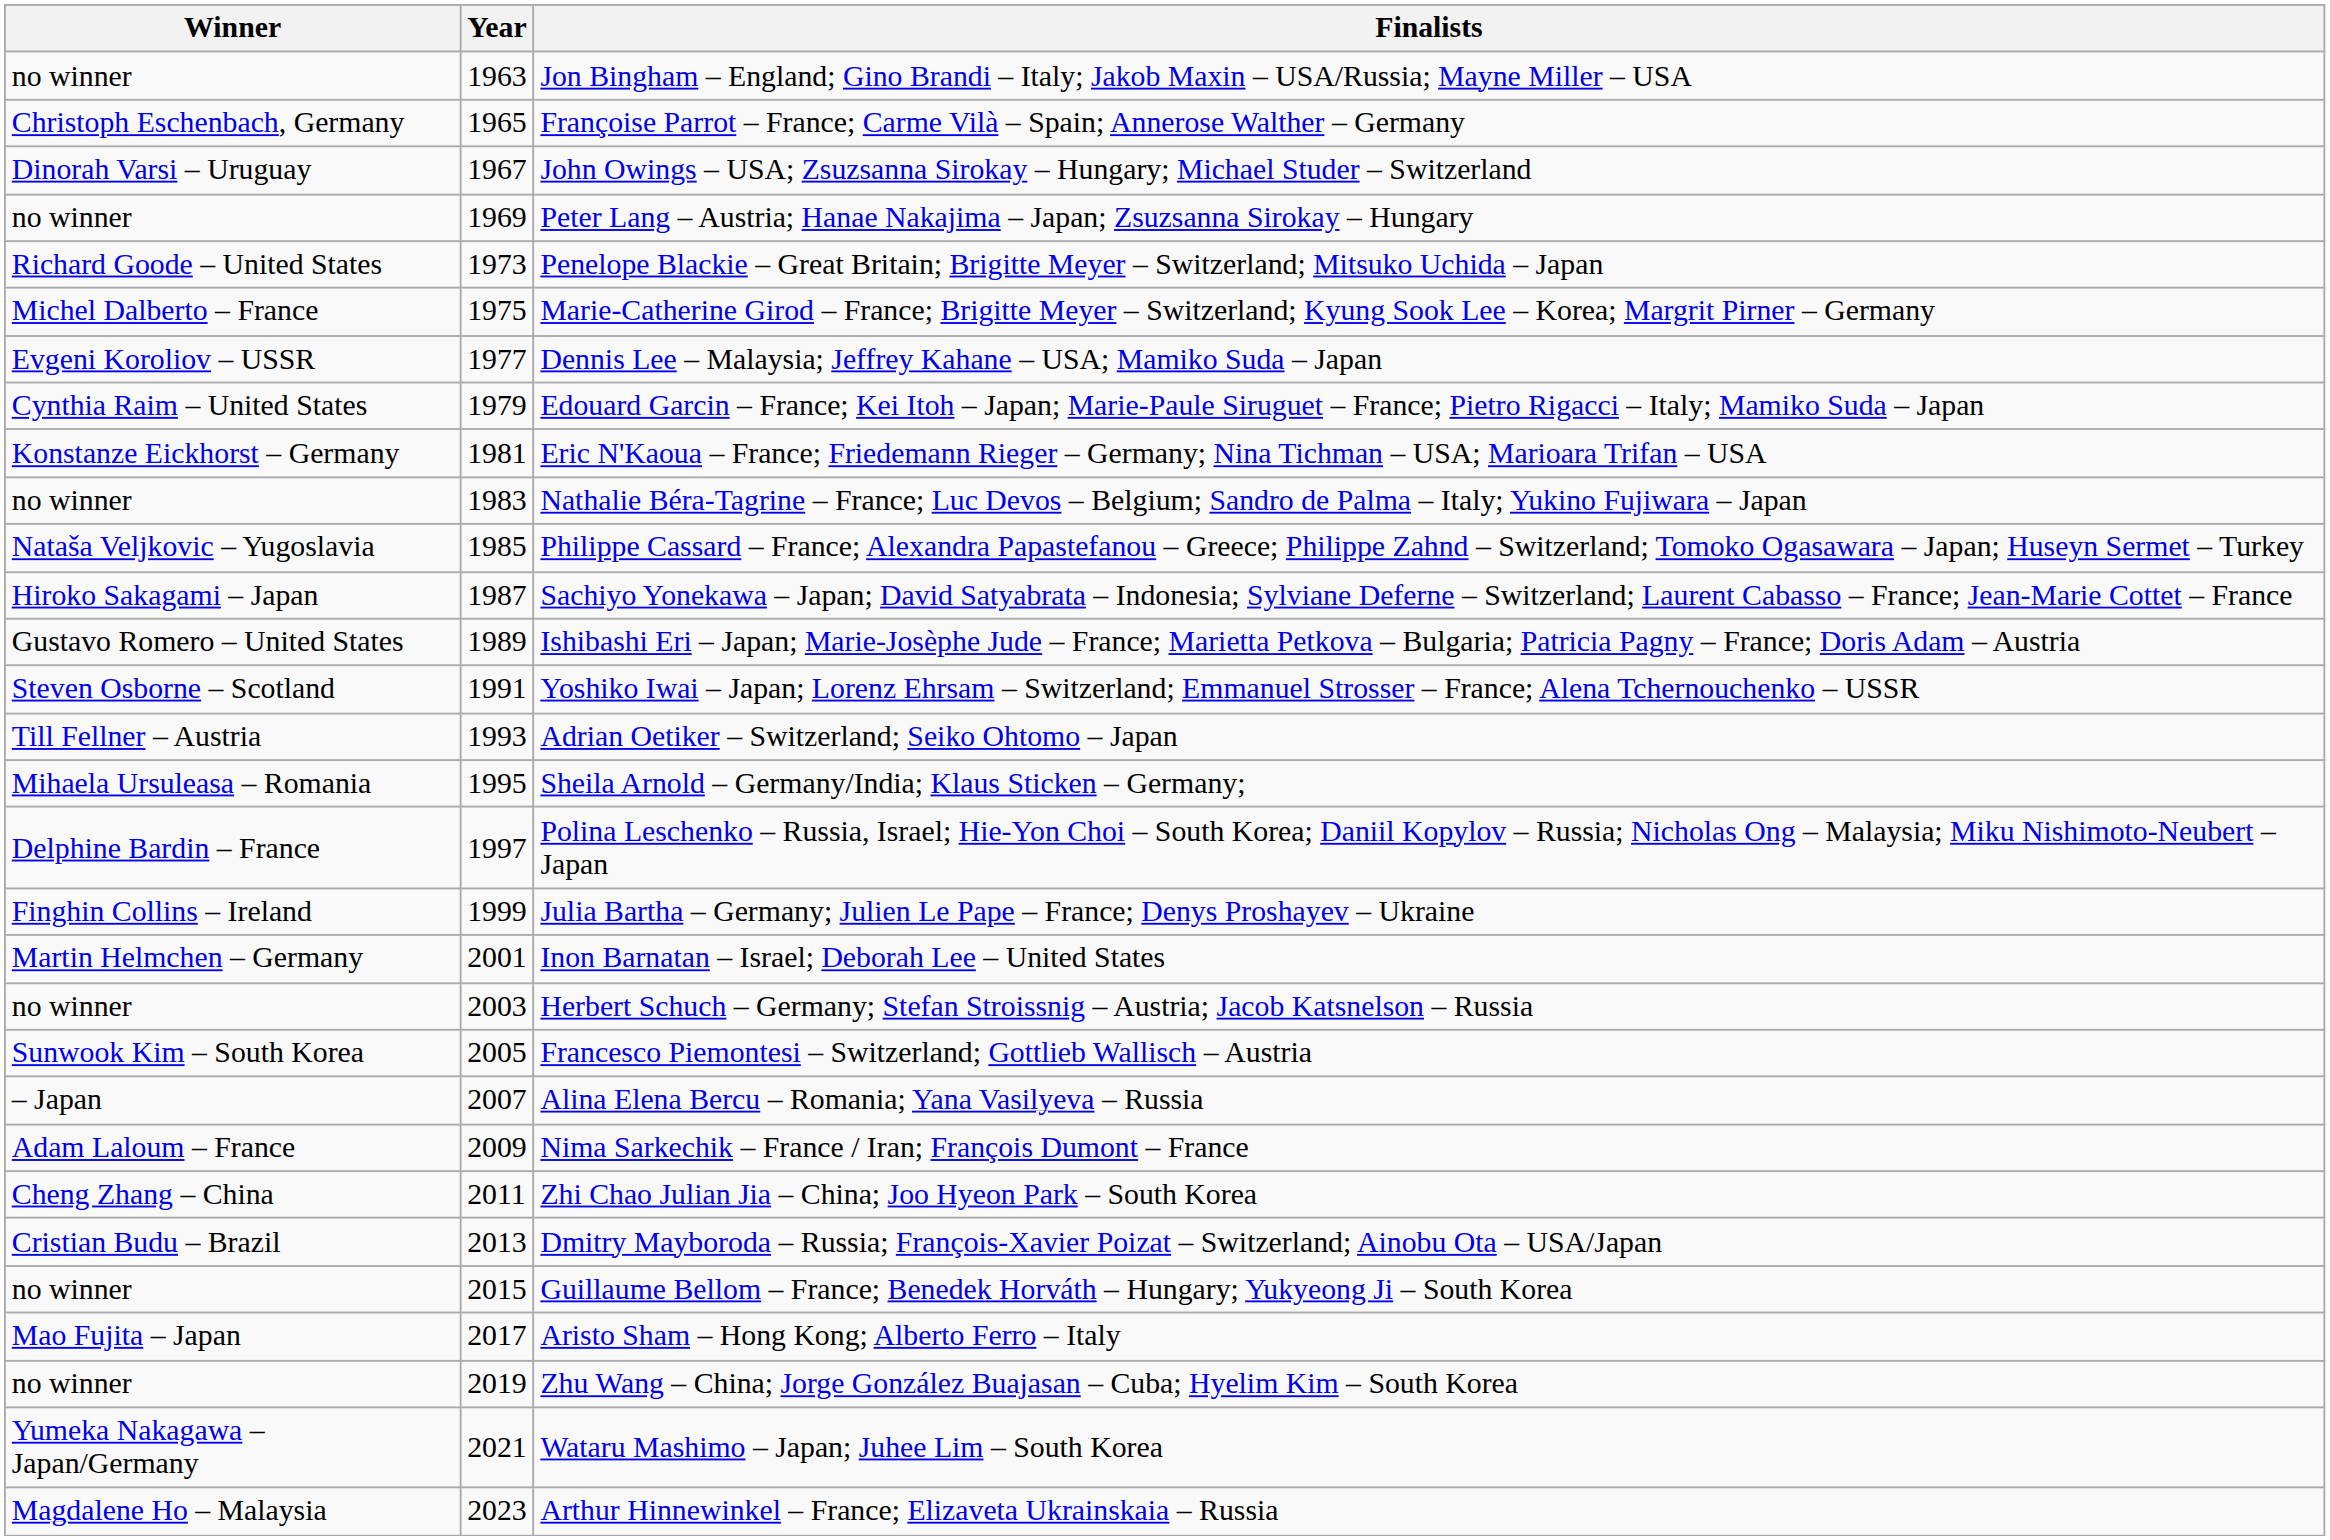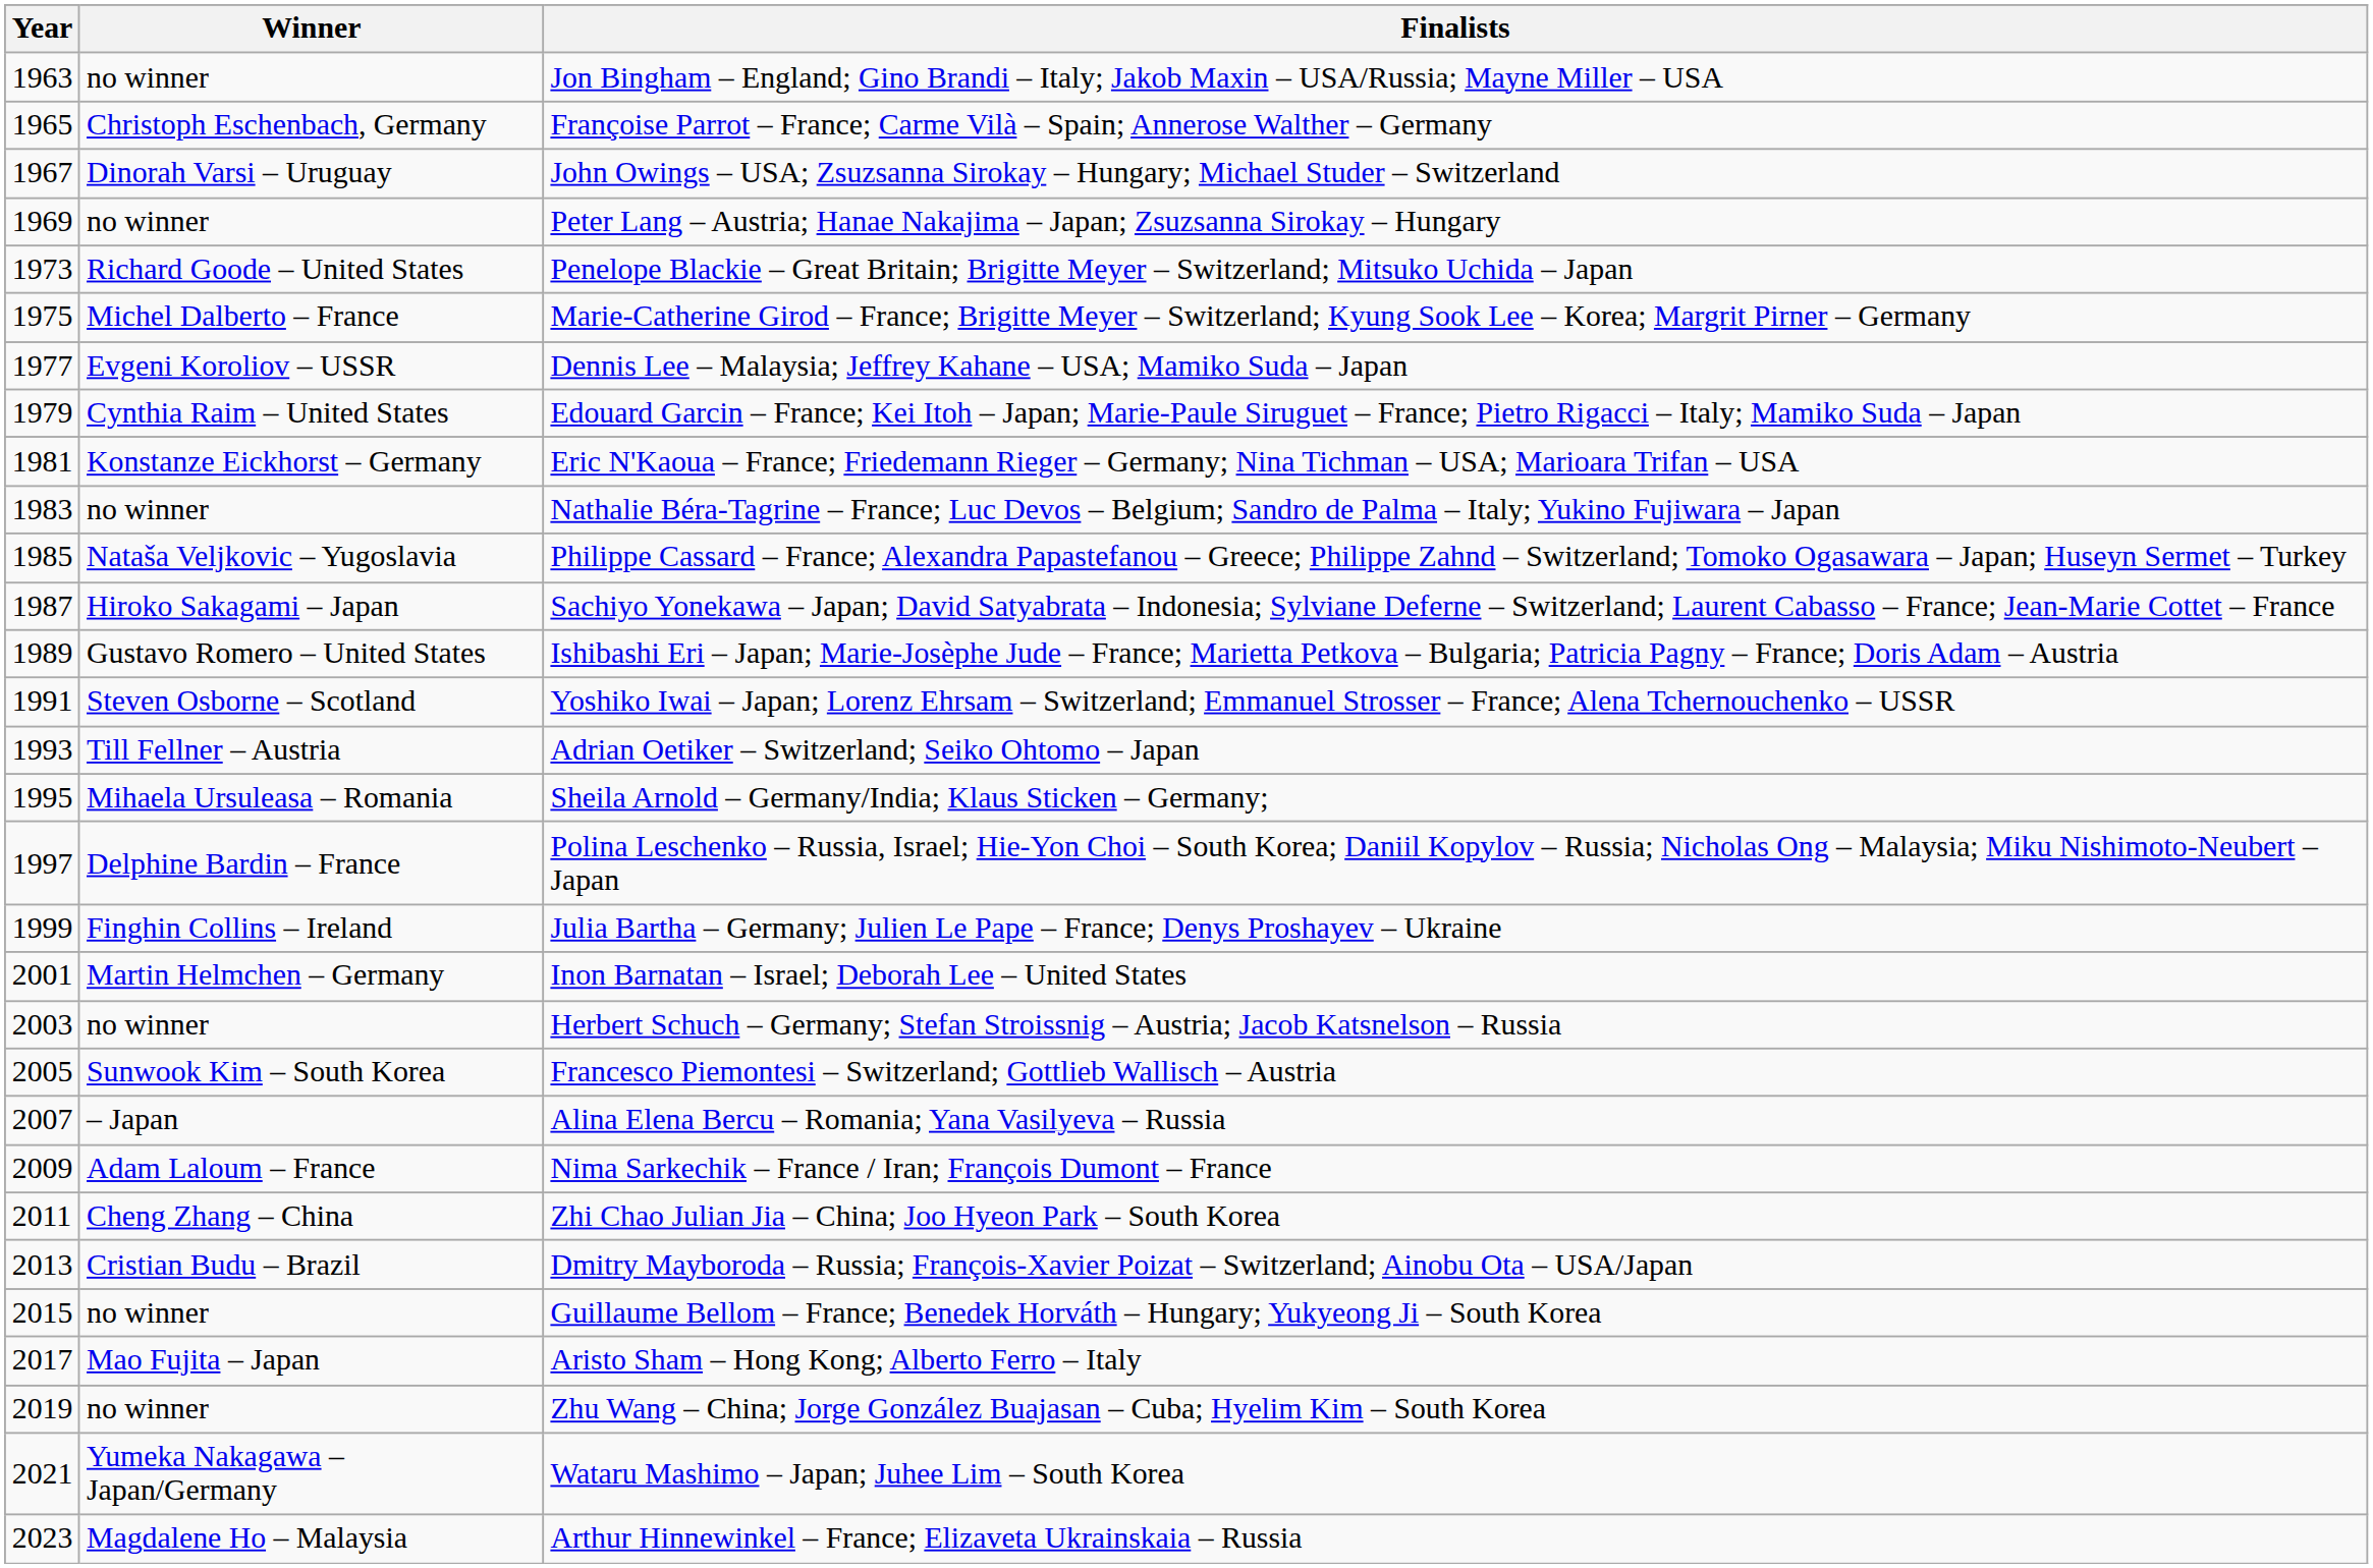columns swapped: Year <-> Winner
